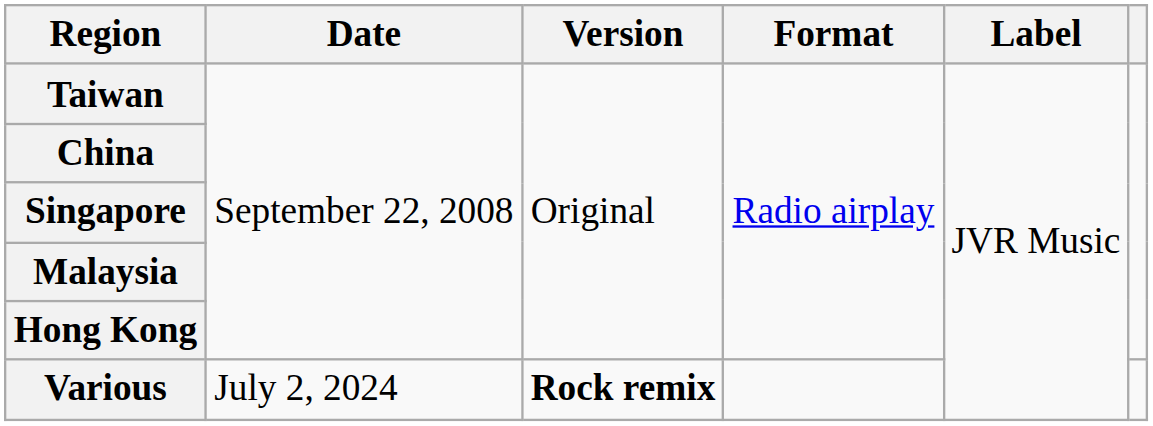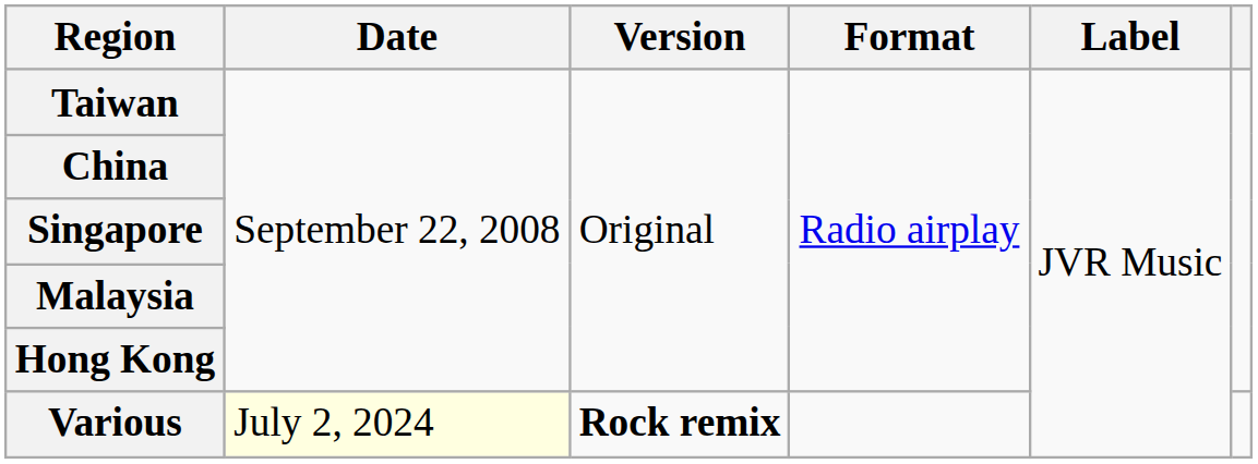Various | Date: no background -> lightyellow background
